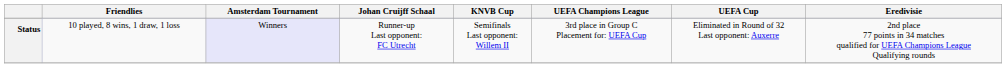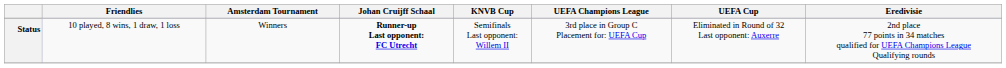Status | Amsterdam Tournament: lavender background -> no background
Status | Johan Cruijff Schaal: normal -> bold
